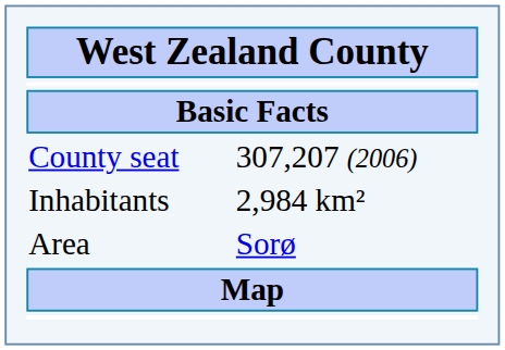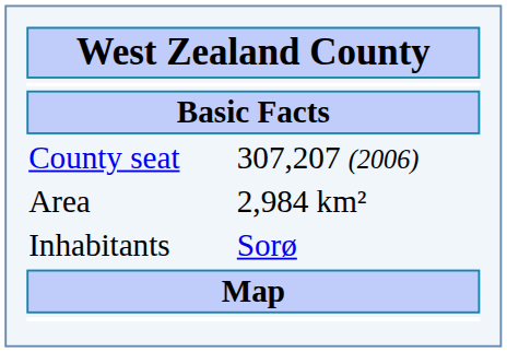row 4 | column 1: Inhabitants -> Area
row 5 | column 1: Area -> Inhabitants
